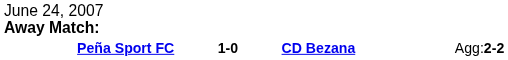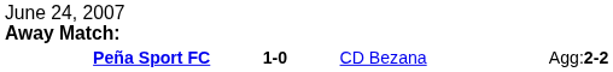Peña Sport FC | column 3: bold -> normal
